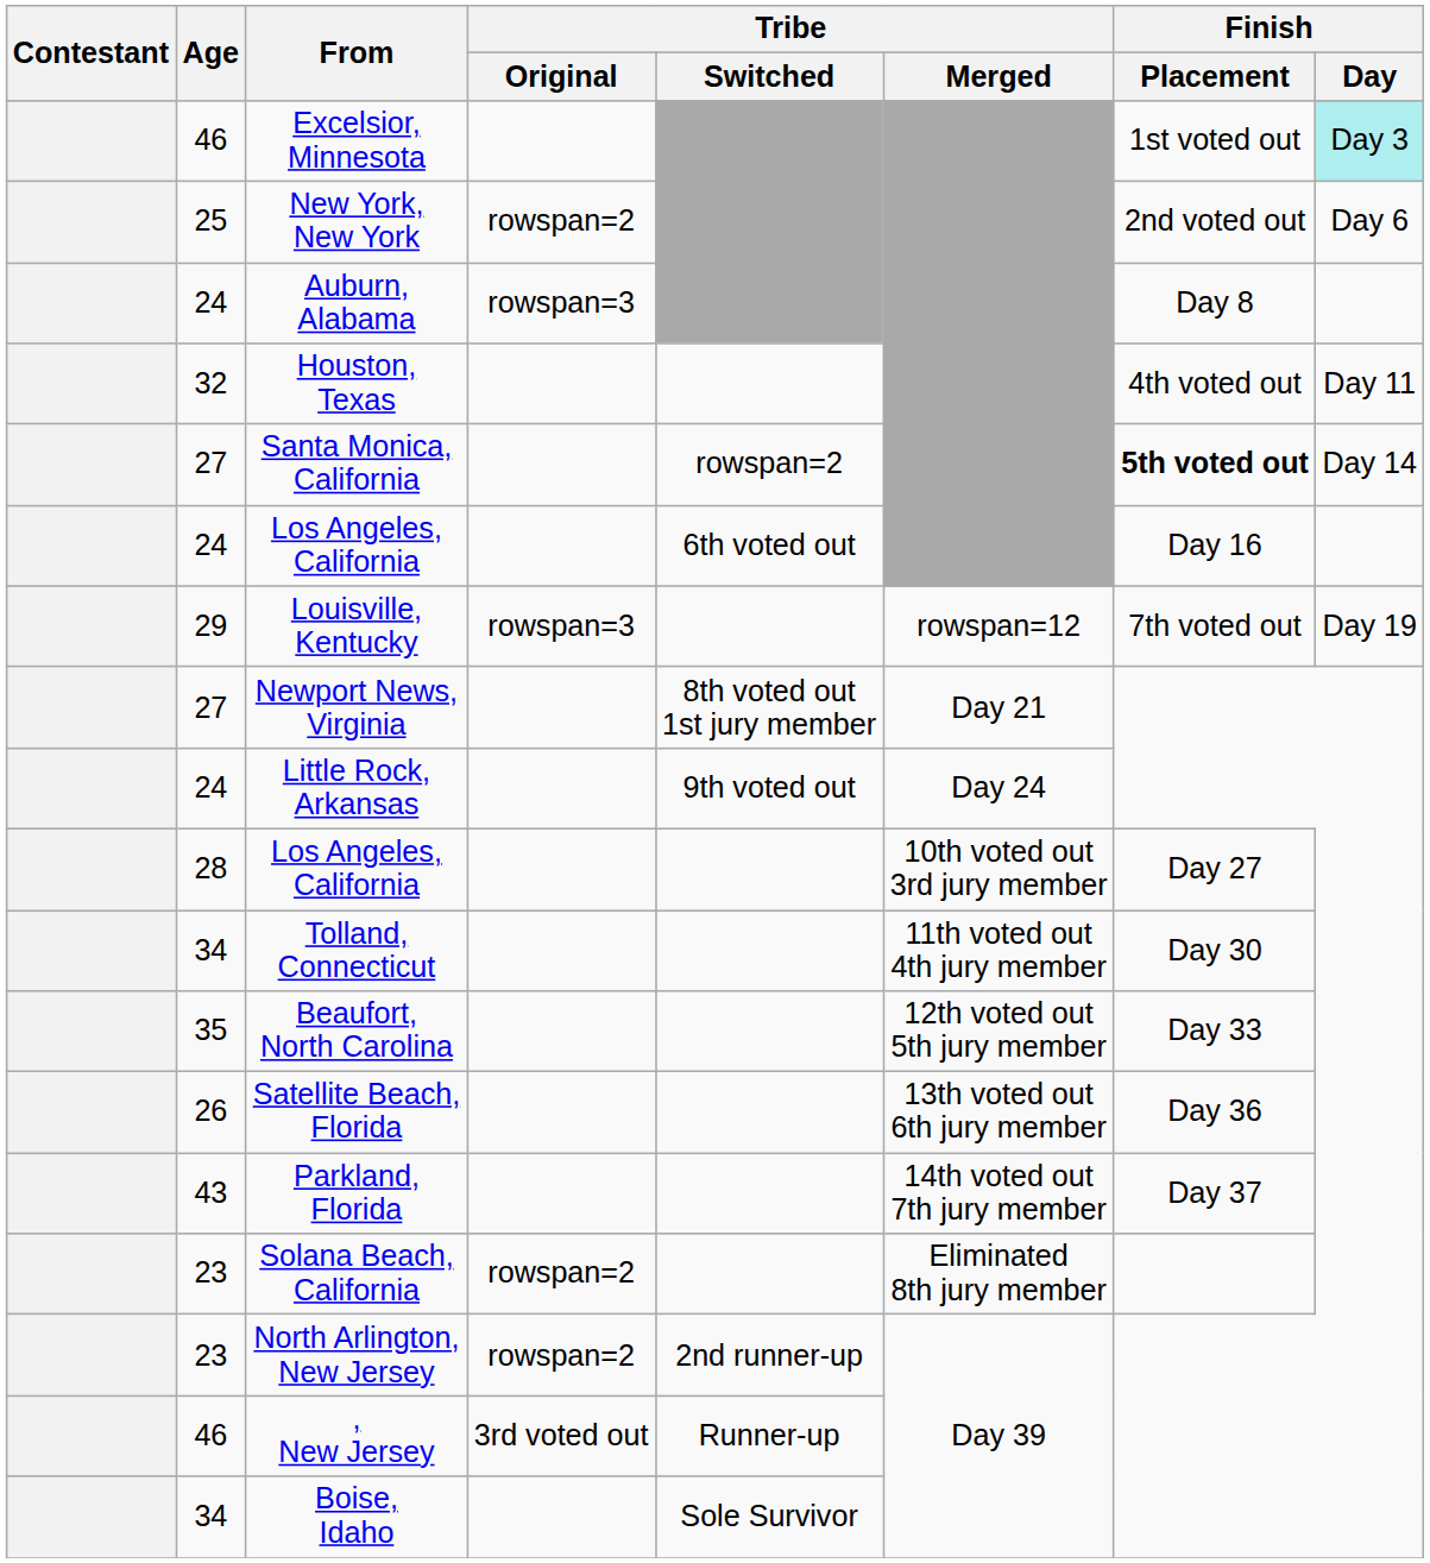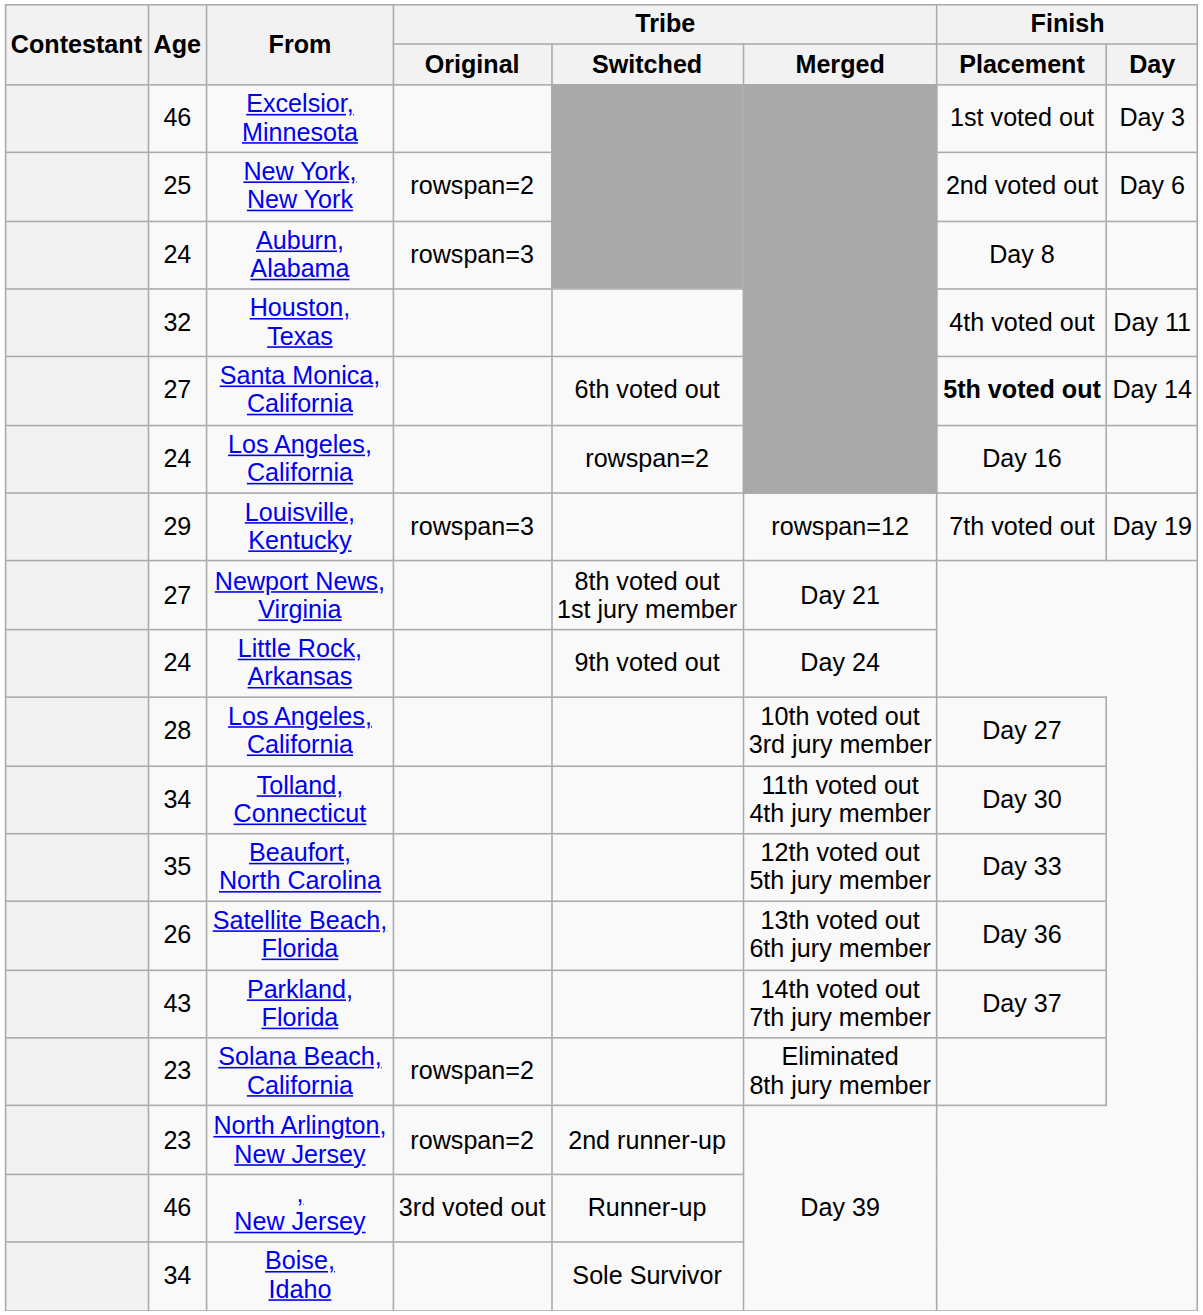Excelsior, Minnesota | Finish / Day: paleturquoise background -> no background
Santa Monica, California | Tribe / Switched: rowspan=2 -> 6th voted out
24 / Los Angeles, California | Tribe / Switched: 6th voted out -> rowspan=2
